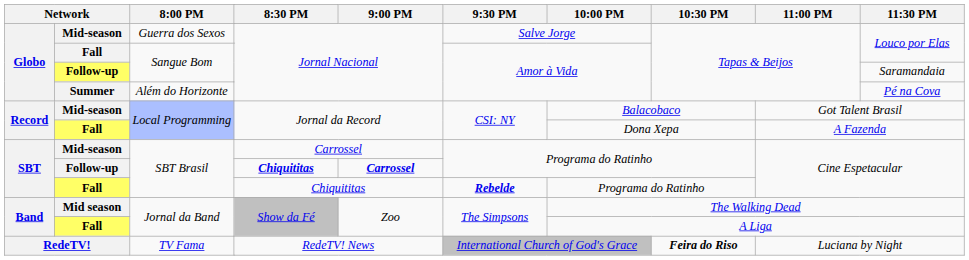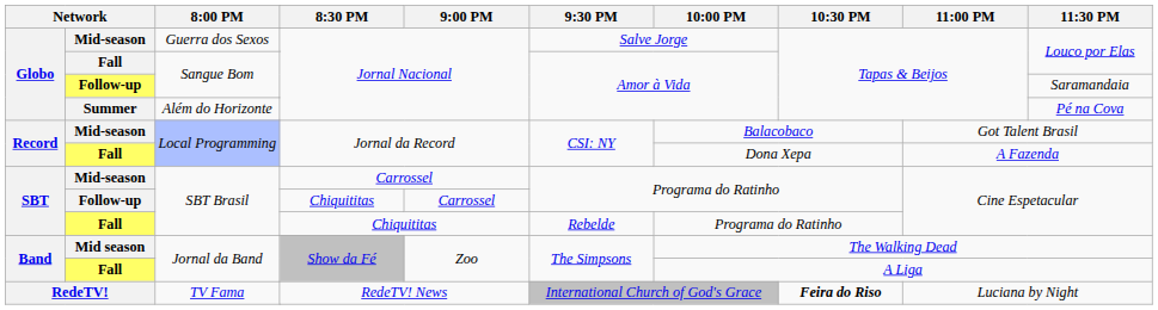Follow-up / SBT Brasil | 8:30 PM: bold -> normal
Follow-up / SBT Brasil | 9:00 PM: bold -> normal
Fall / SBT Brasil | 9:30 PM: bold -> normal
